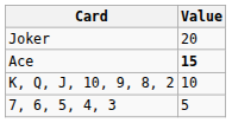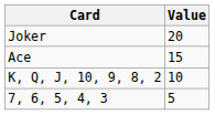Ace | Value: bold -> normal
